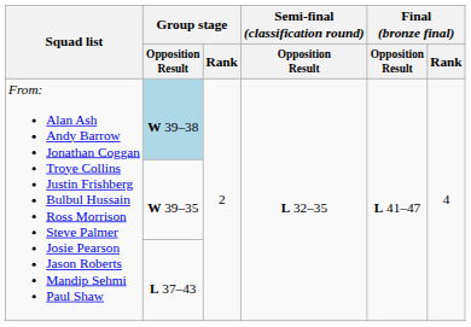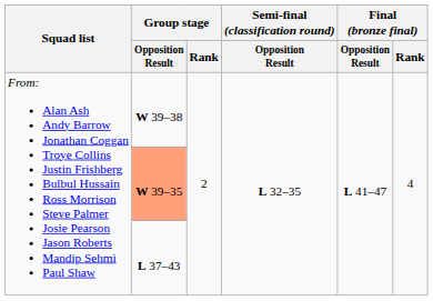W 39–38 | Group stage / Opposition Result: lightblue background -> no background
W 39–35 | Group stage / Opposition Result: no background -> lightsalmon background
